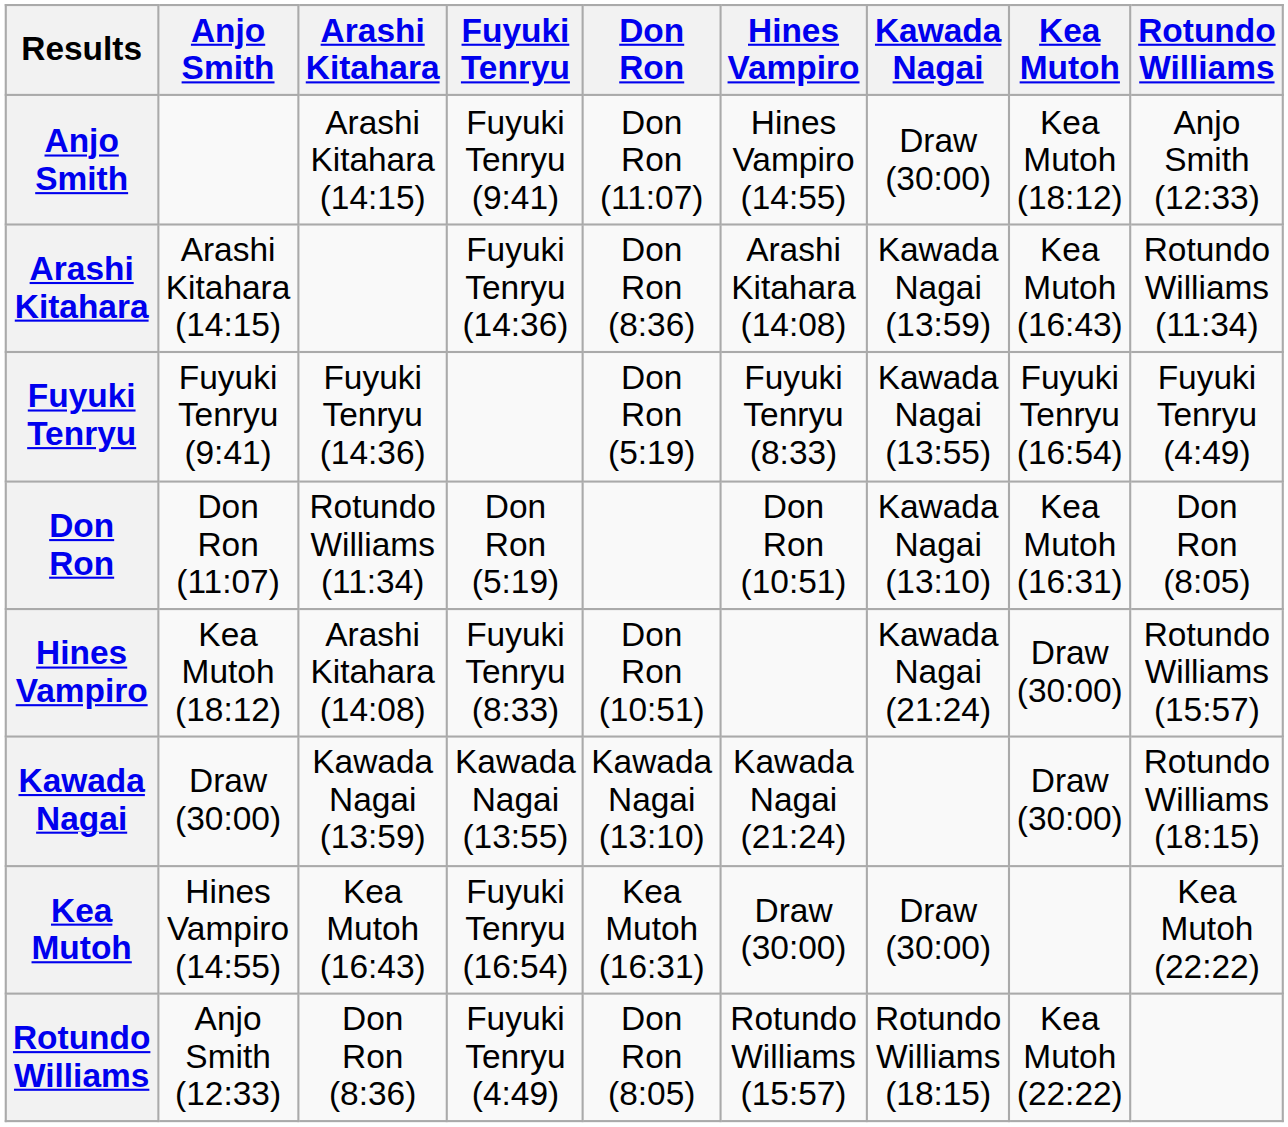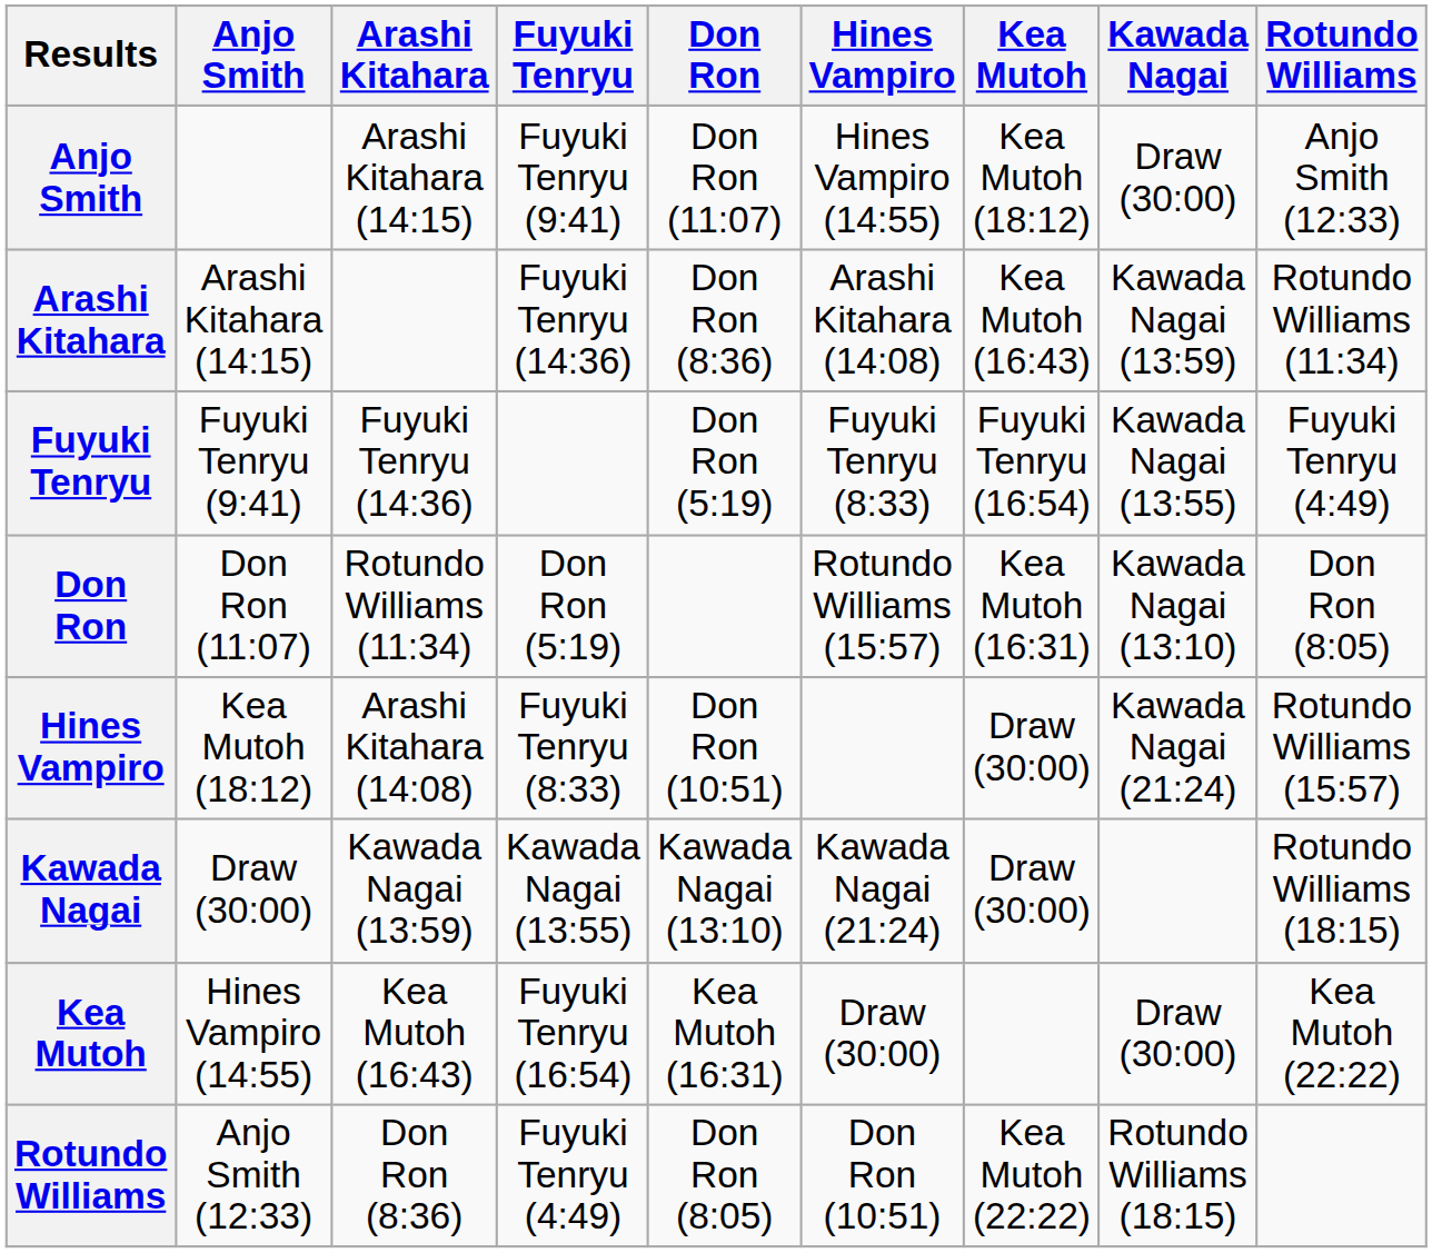columns swapped: Kawada Nagai <-> Kea Mutoh
row 5 | Hines Vampiro: Don Ron (10:51) -> Rotundo Williams (15:57)
row 9 | Hines Vampiro: Rotundo Williams (15:57) -> Don Ron (10:51)
